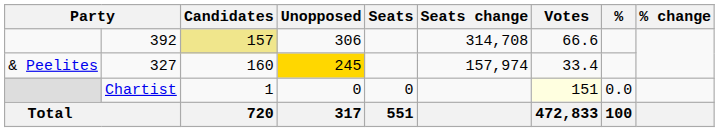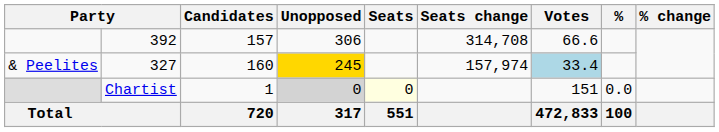392 | Candidates: khaki background -> no background
327 | Votes: no background -> lightblue background
Chartist | Unopposed: no background -> lightgrey background
Chartist | Seats: no background -> lightyellow background
Chartist | Votes: lightyellow background -> no background
